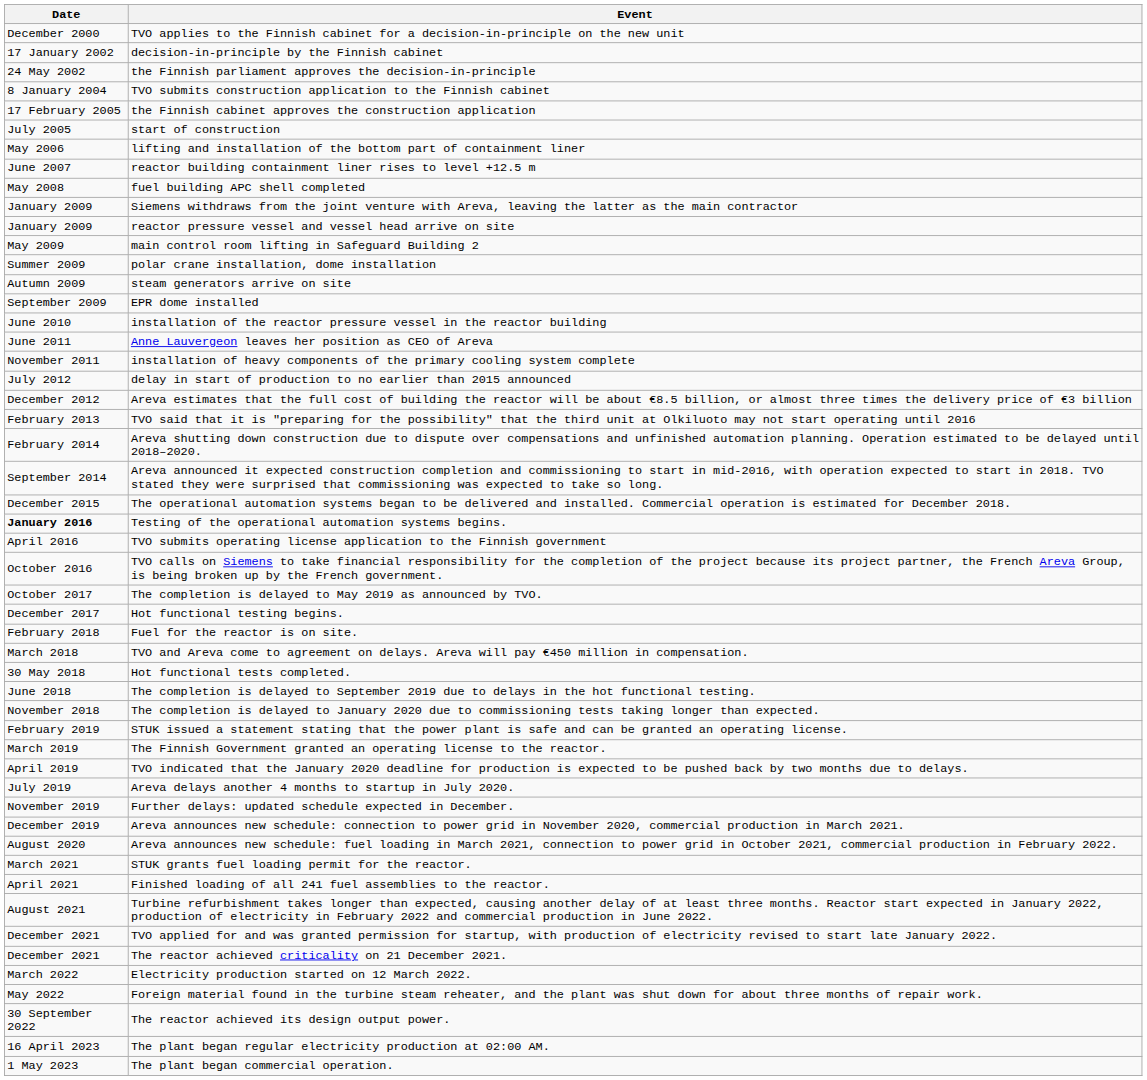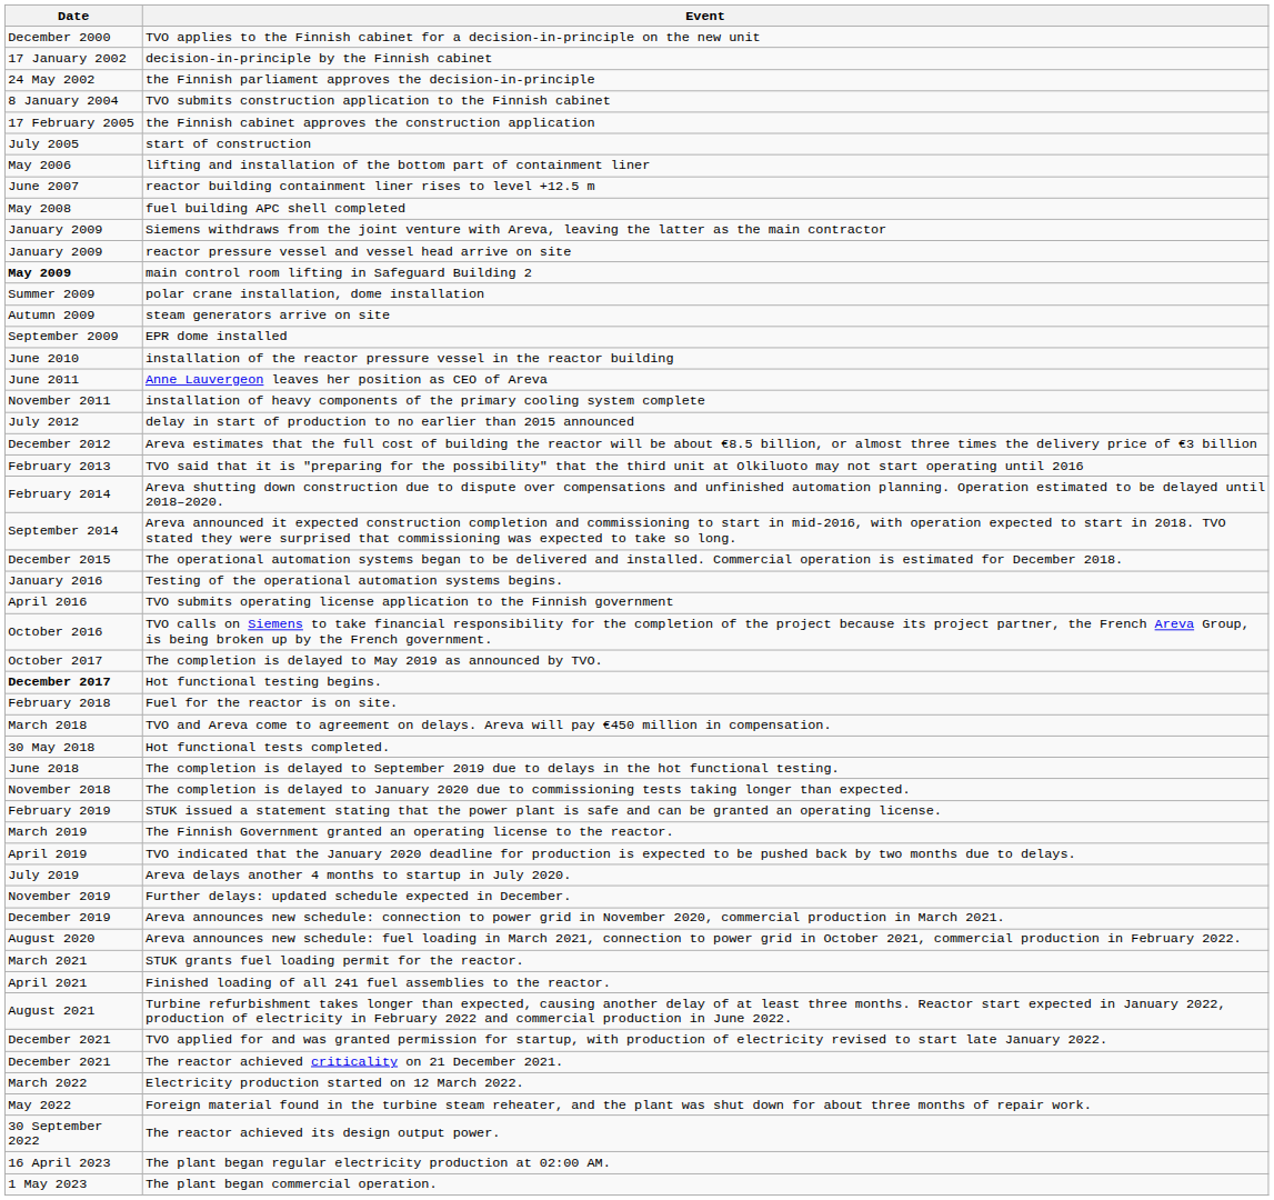main control room lifting in Safeguard Building 2 | Date: normal -> bold
Testing of the operational automation systems begins. | Date: bold -> normal
Hot functional testing begins. | Date: normal -> bold
